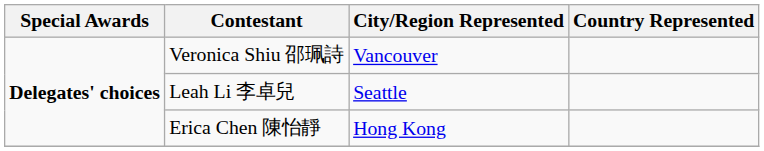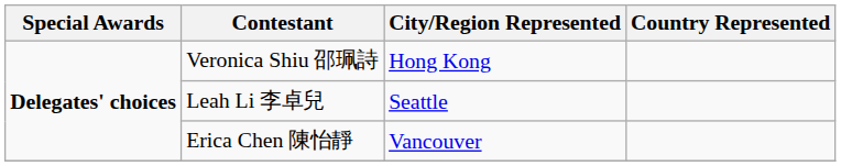Veronica Shiu 邵珮詩 | City/Region Represented: Vancouver -> Hong Kong
Erica Chen 陳怡靜 | City/Region Represented: Hong Kong -> Vancouver
